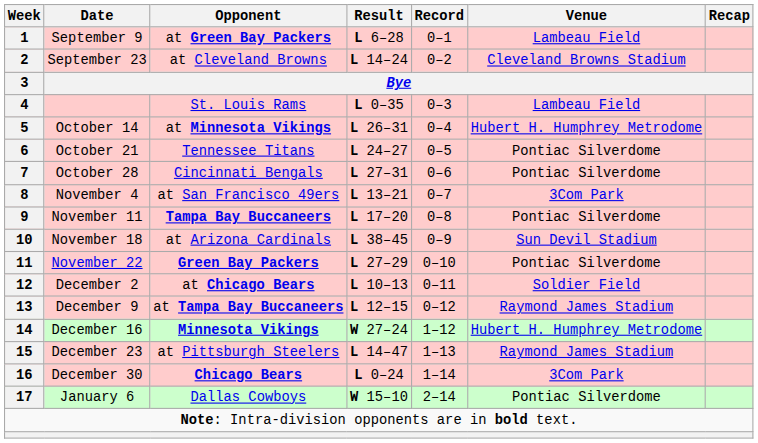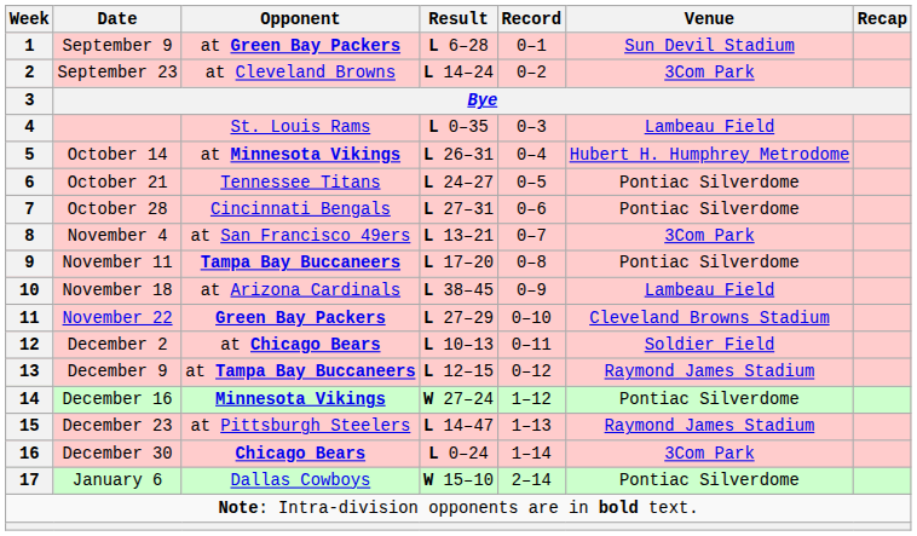1 | Venue: Lambeau Field -> Sun Devil Stadium
2 | Venue: Cleveland Browns Stadium -> 3Com Park
10 | Venue: Sun Devil Stadium -> Lambeau Field
11 | Venue: Pontiac Silverdome -> Cleveland Browns Stadium
14 | Venue: Hubert H. Humphrey Metrodome -> Pontiac Silverdome
